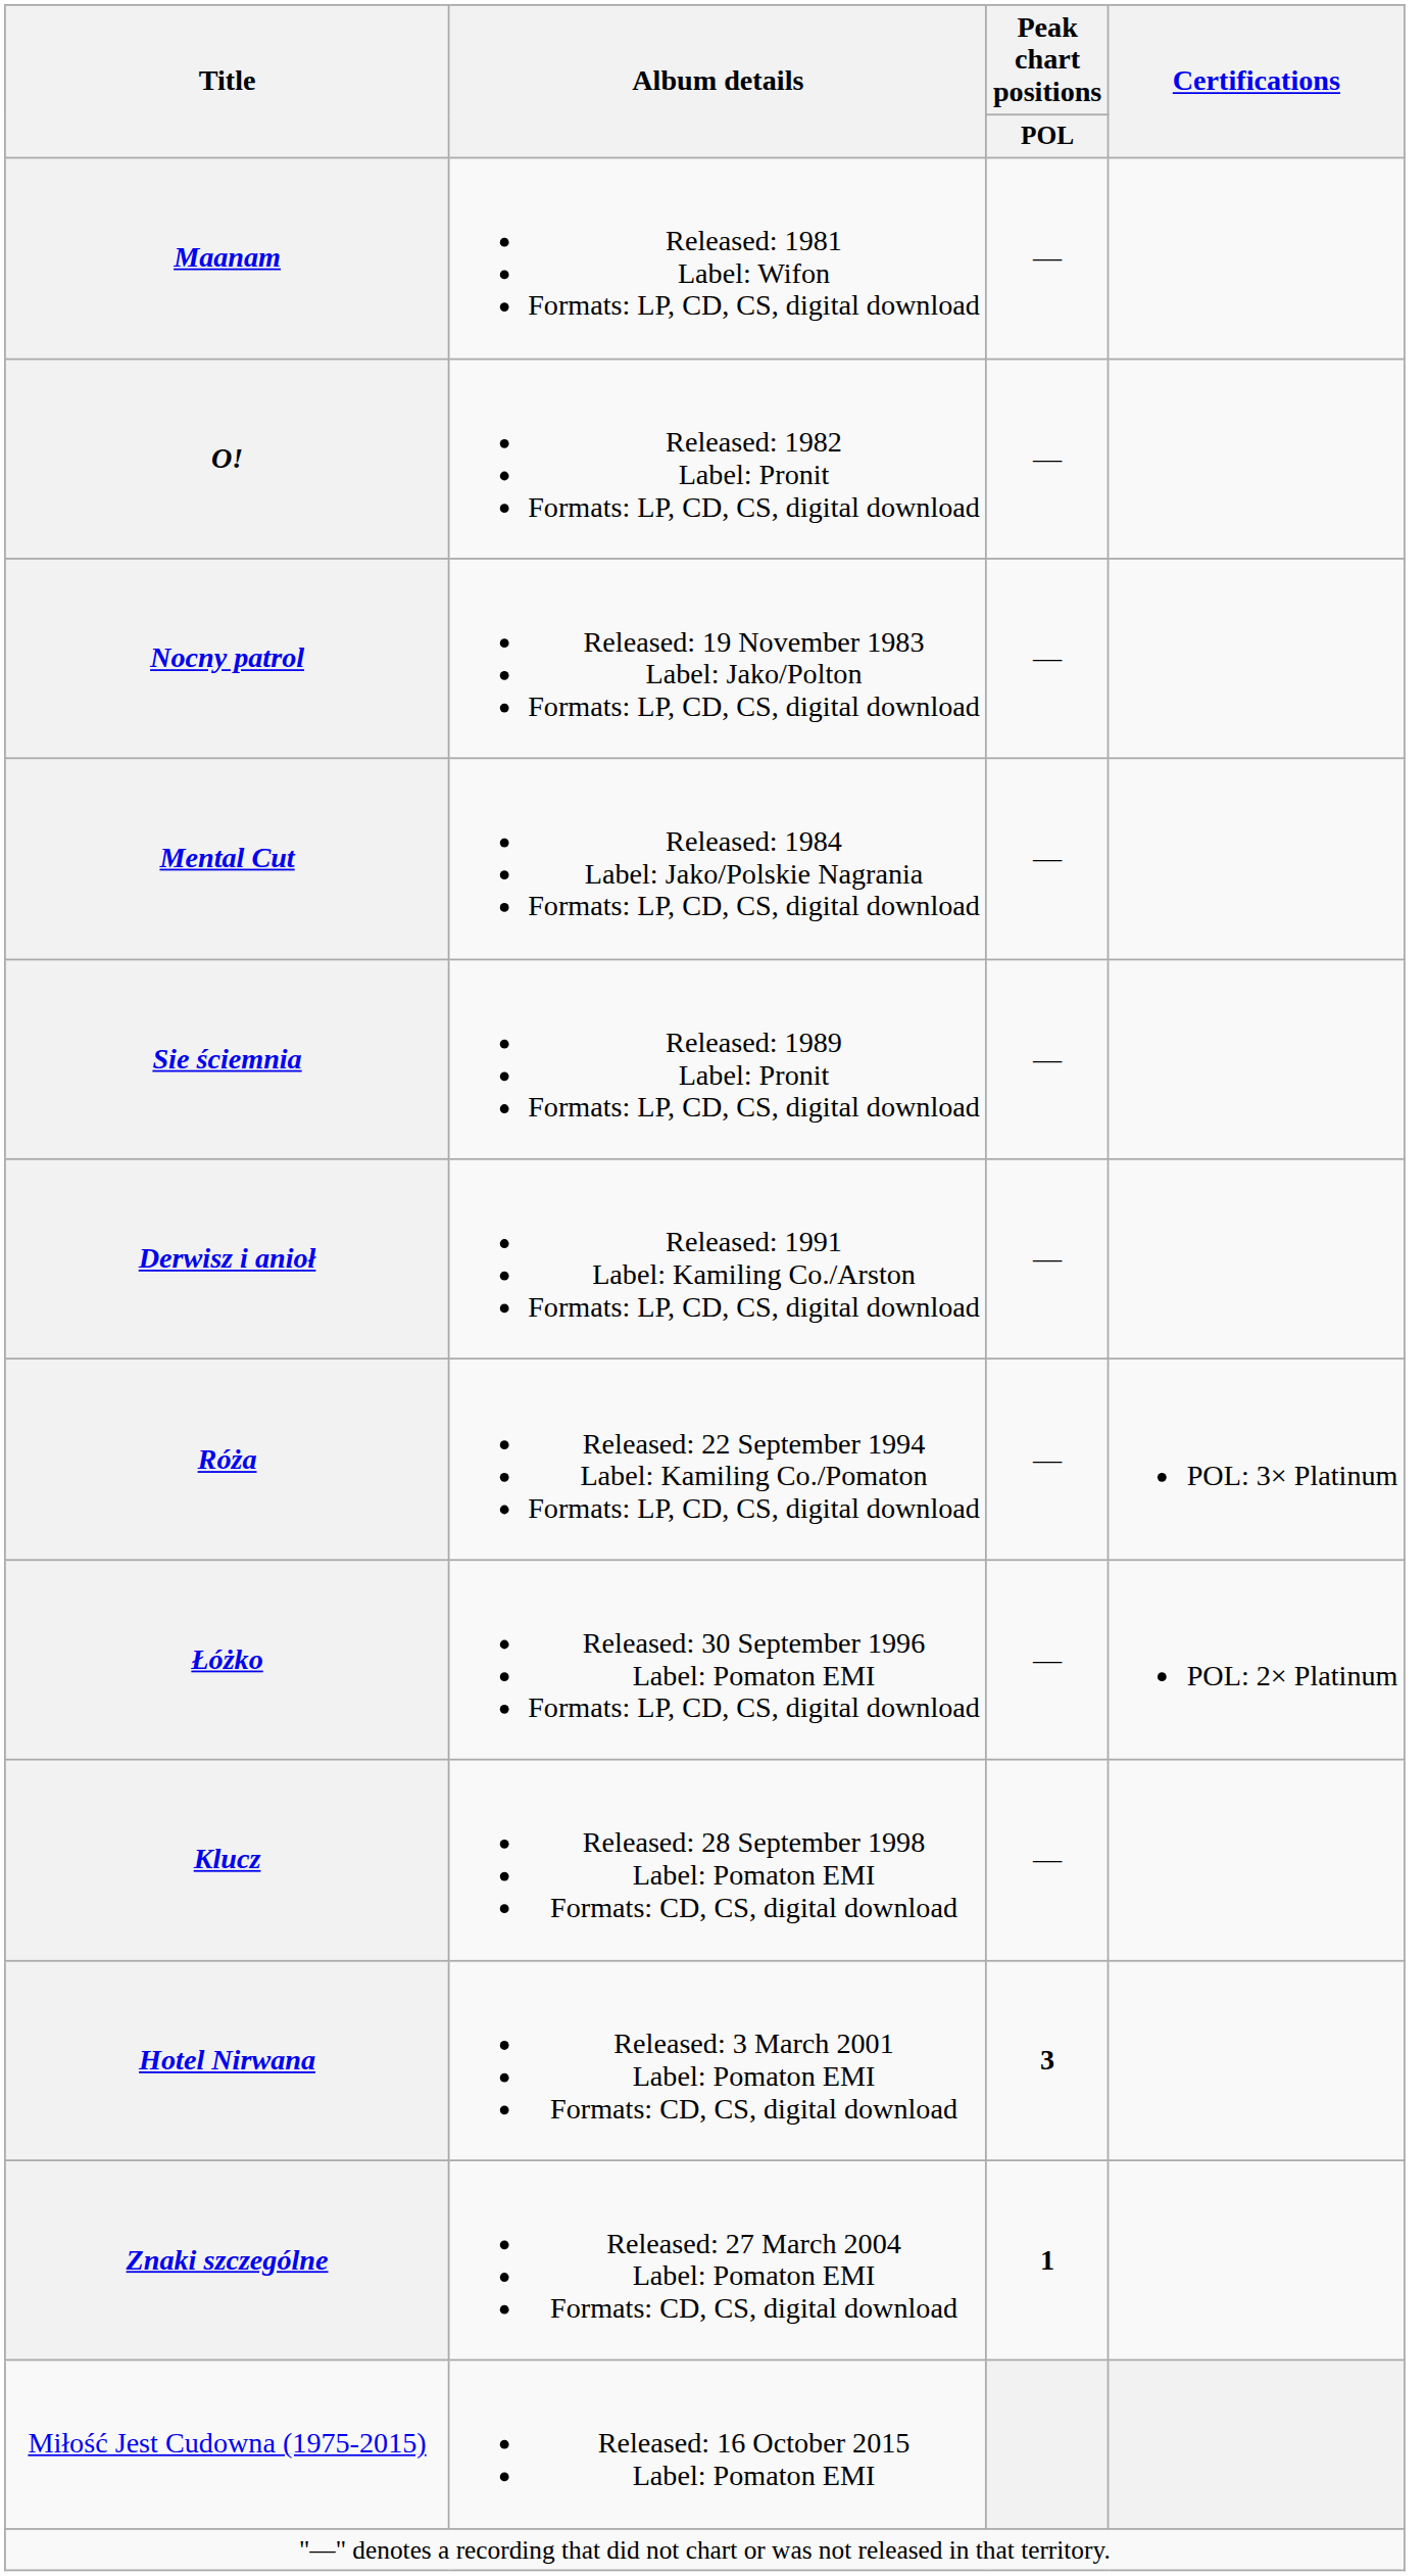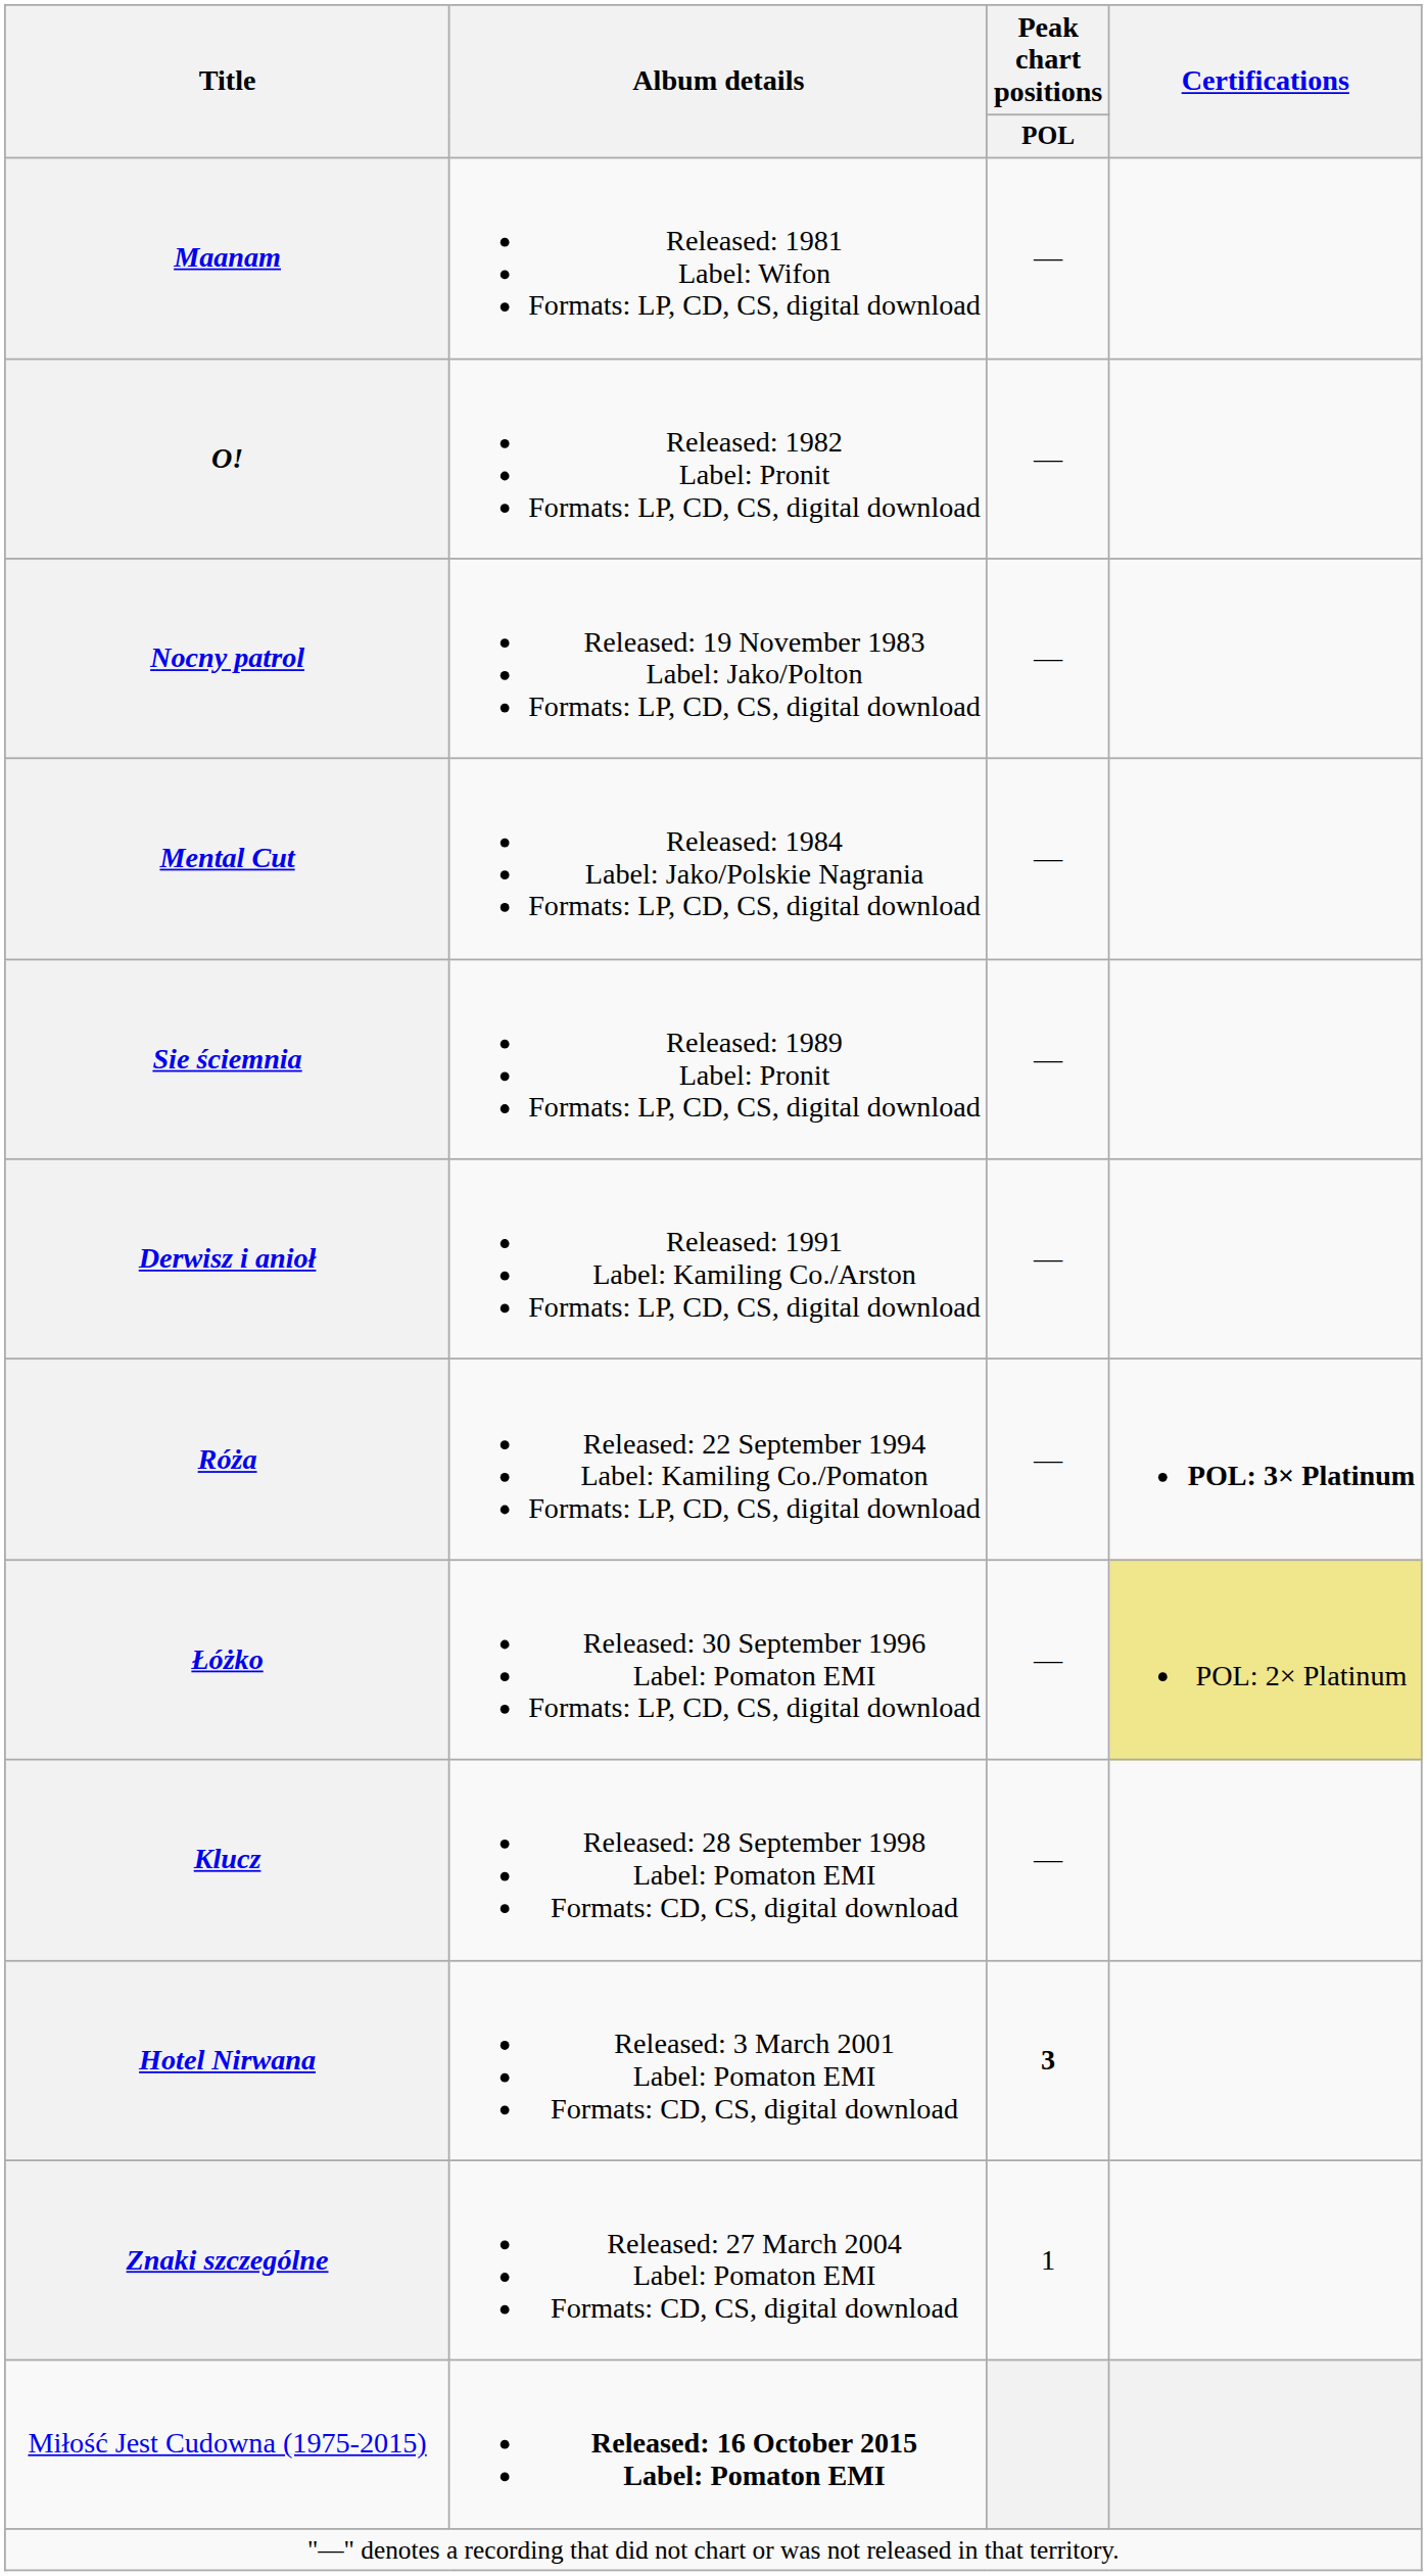Róża | Certifications: normal -> bold
Łóżko | Certifications: no background -> khaki background
Znaki szczególne | Peak chart positions / POL: bold -> normal
Miłość Jest Cudowna (1975-2015) | Album details: normal -> bold
